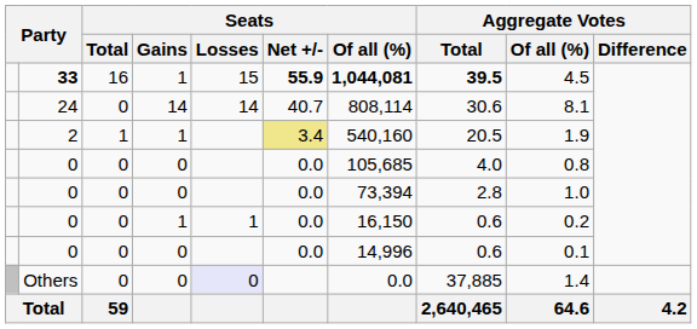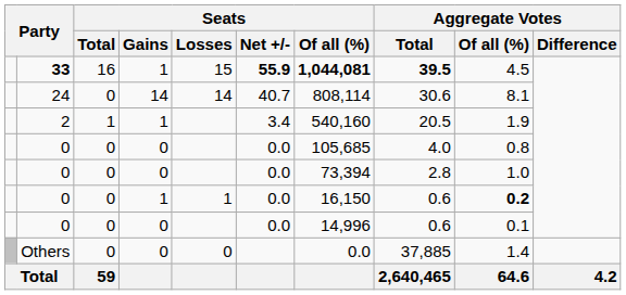2 | Seats / Net +/-: khaki background -> no background
0 / 1 | Aggregate Votes / Of all (%): normal -> bold
Others | Seats / Losses: lavender background -> no background
